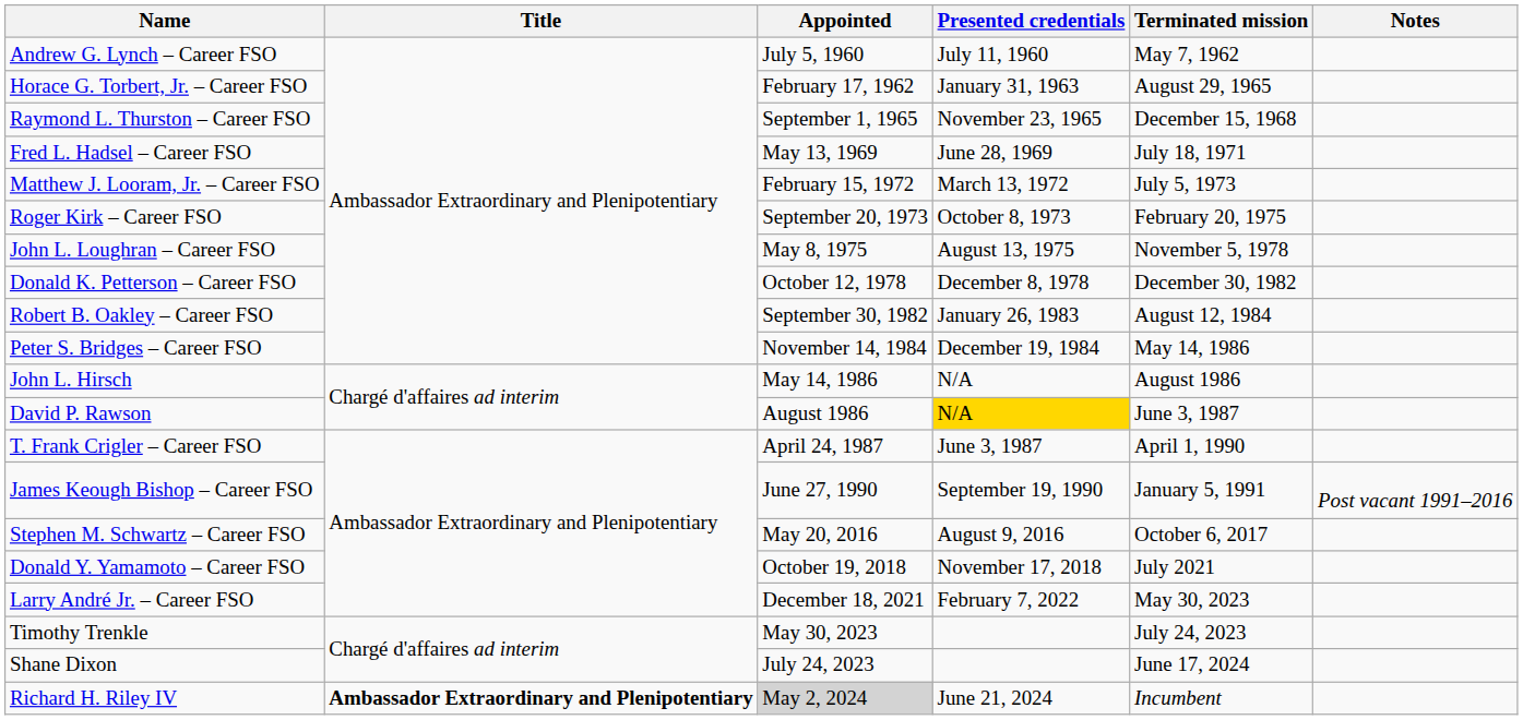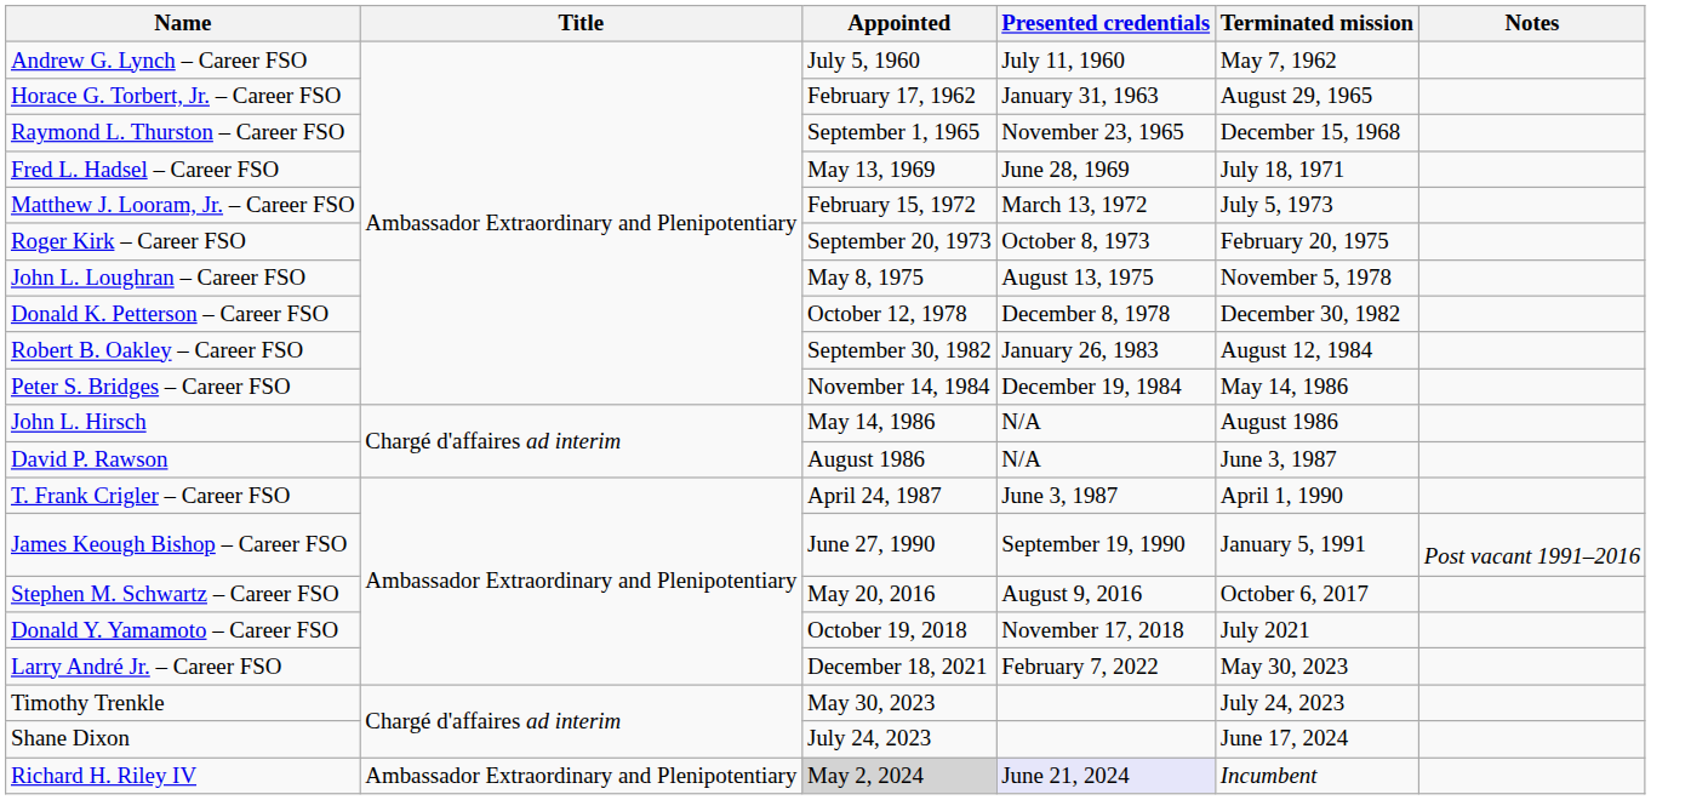David P. Rawson | Presented credentials: gold background -> no background
Richard H. Riley IV | Title: bold -> normal
Richard H. Riley IV | Presented credentials: no background -> lavender background
